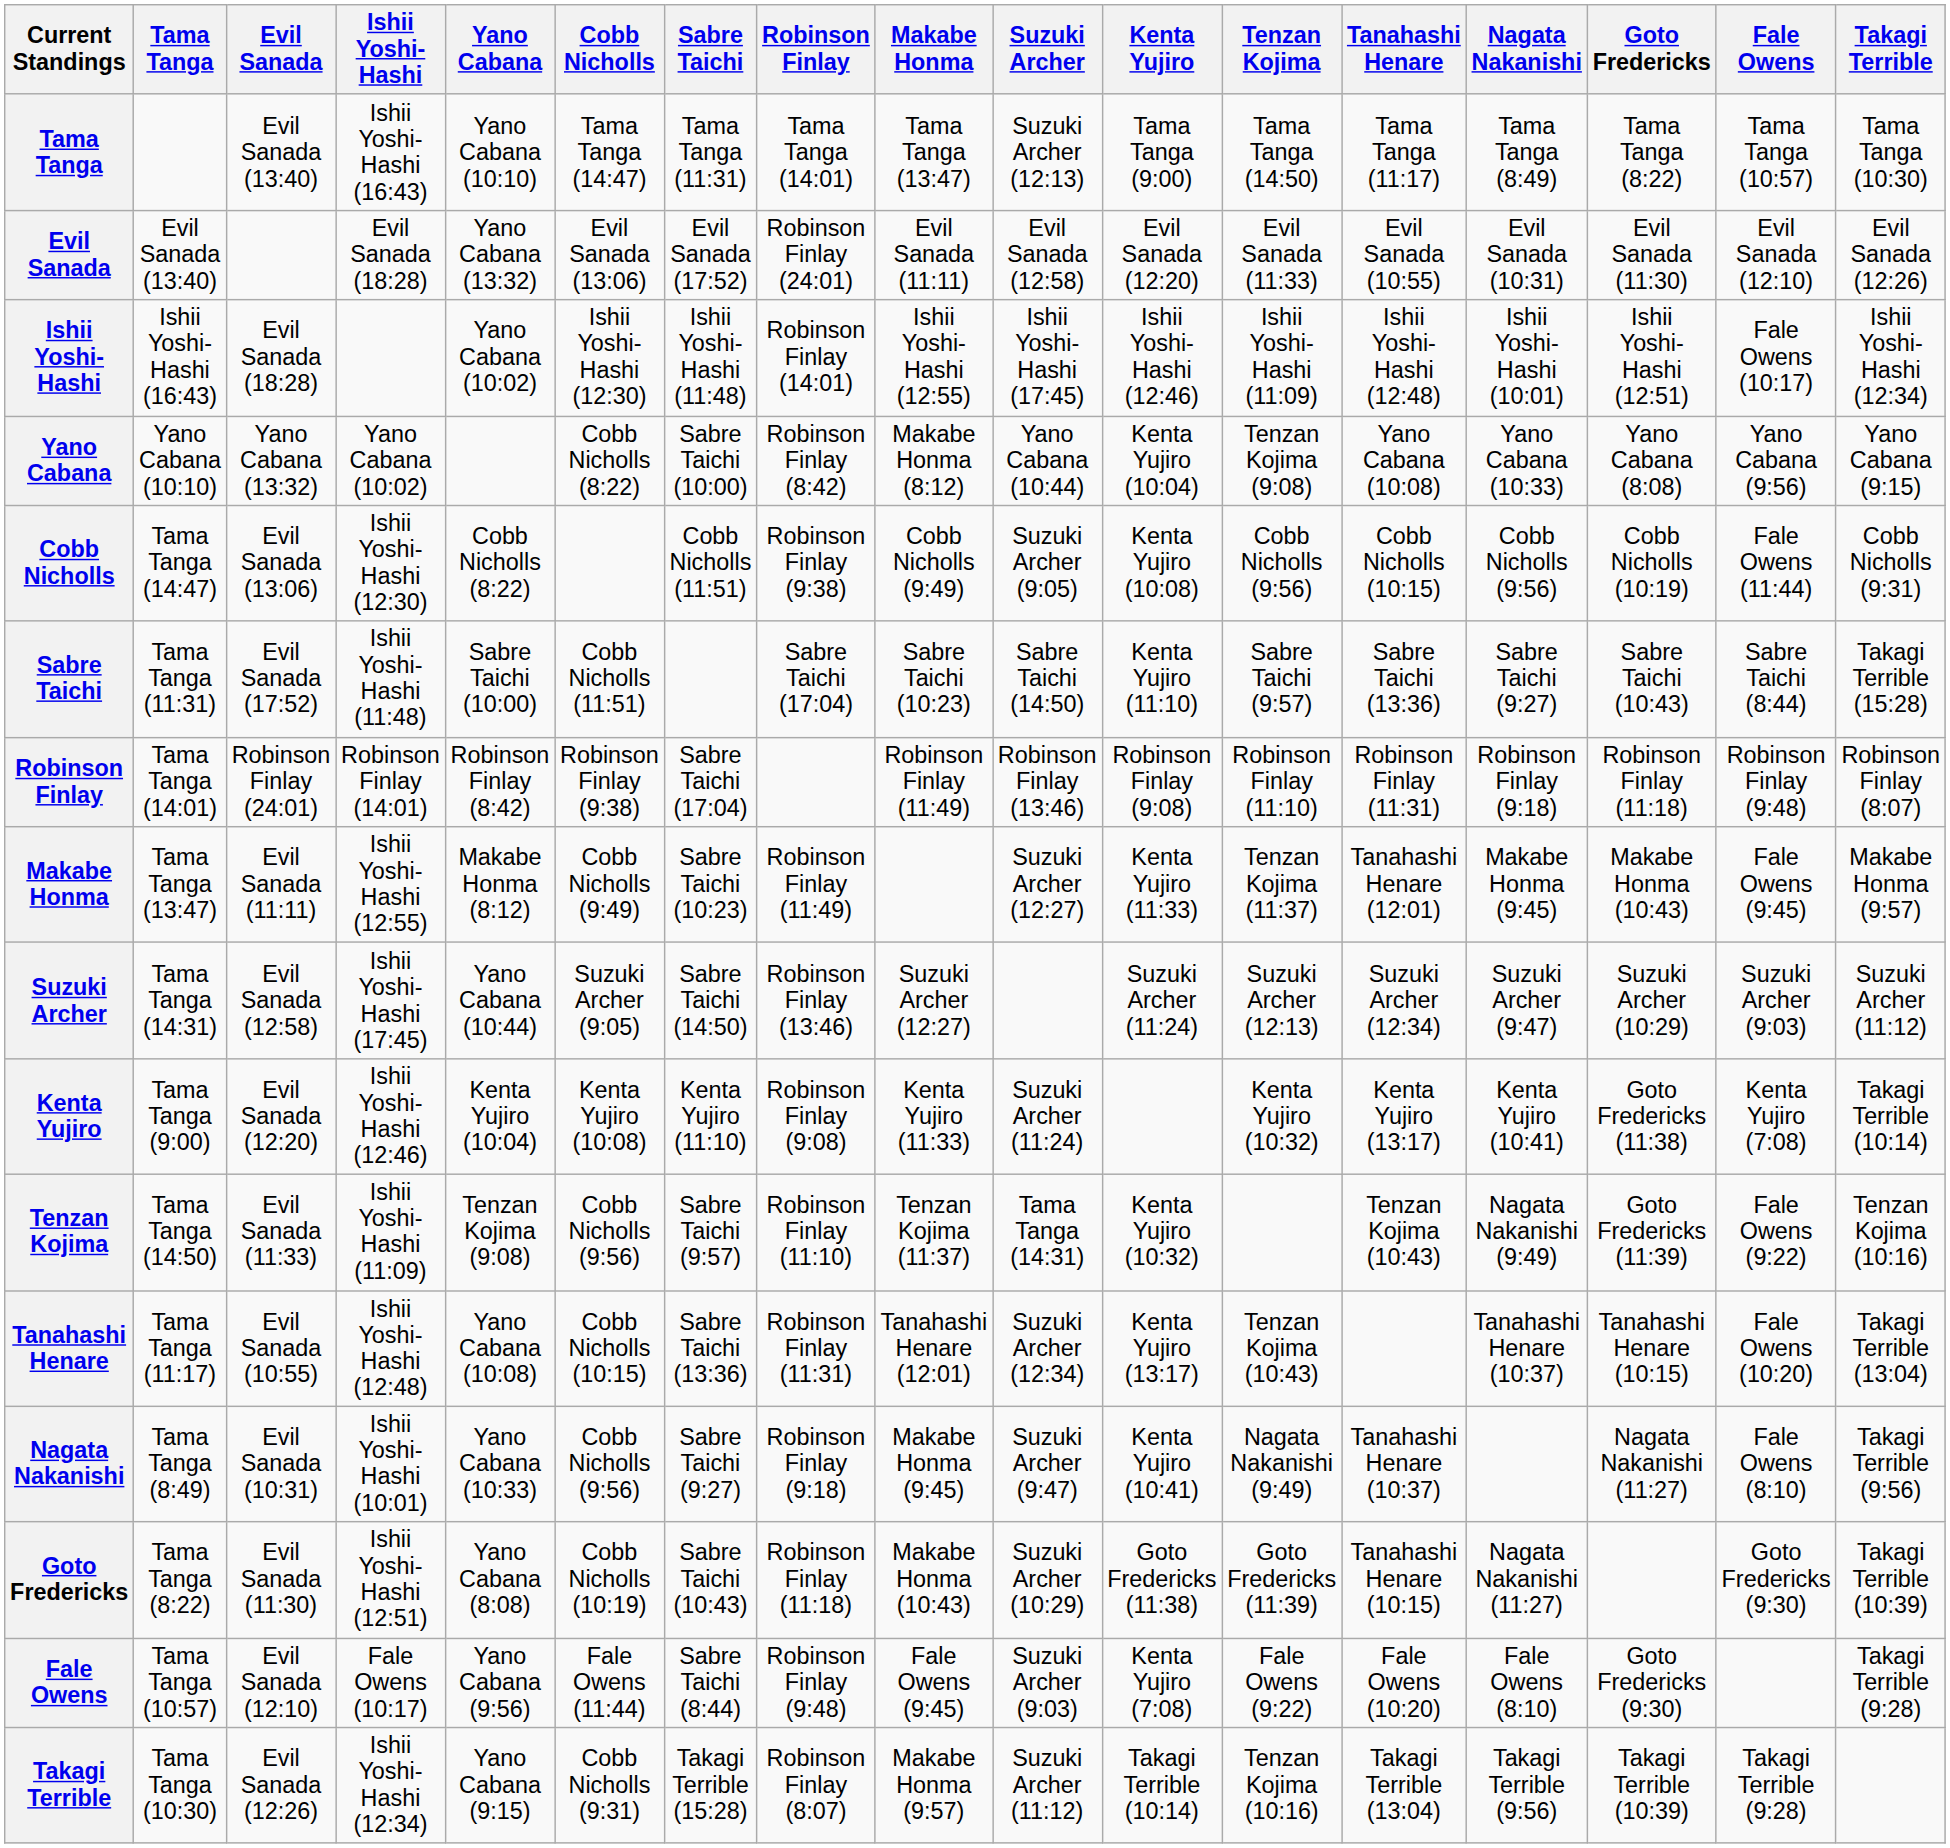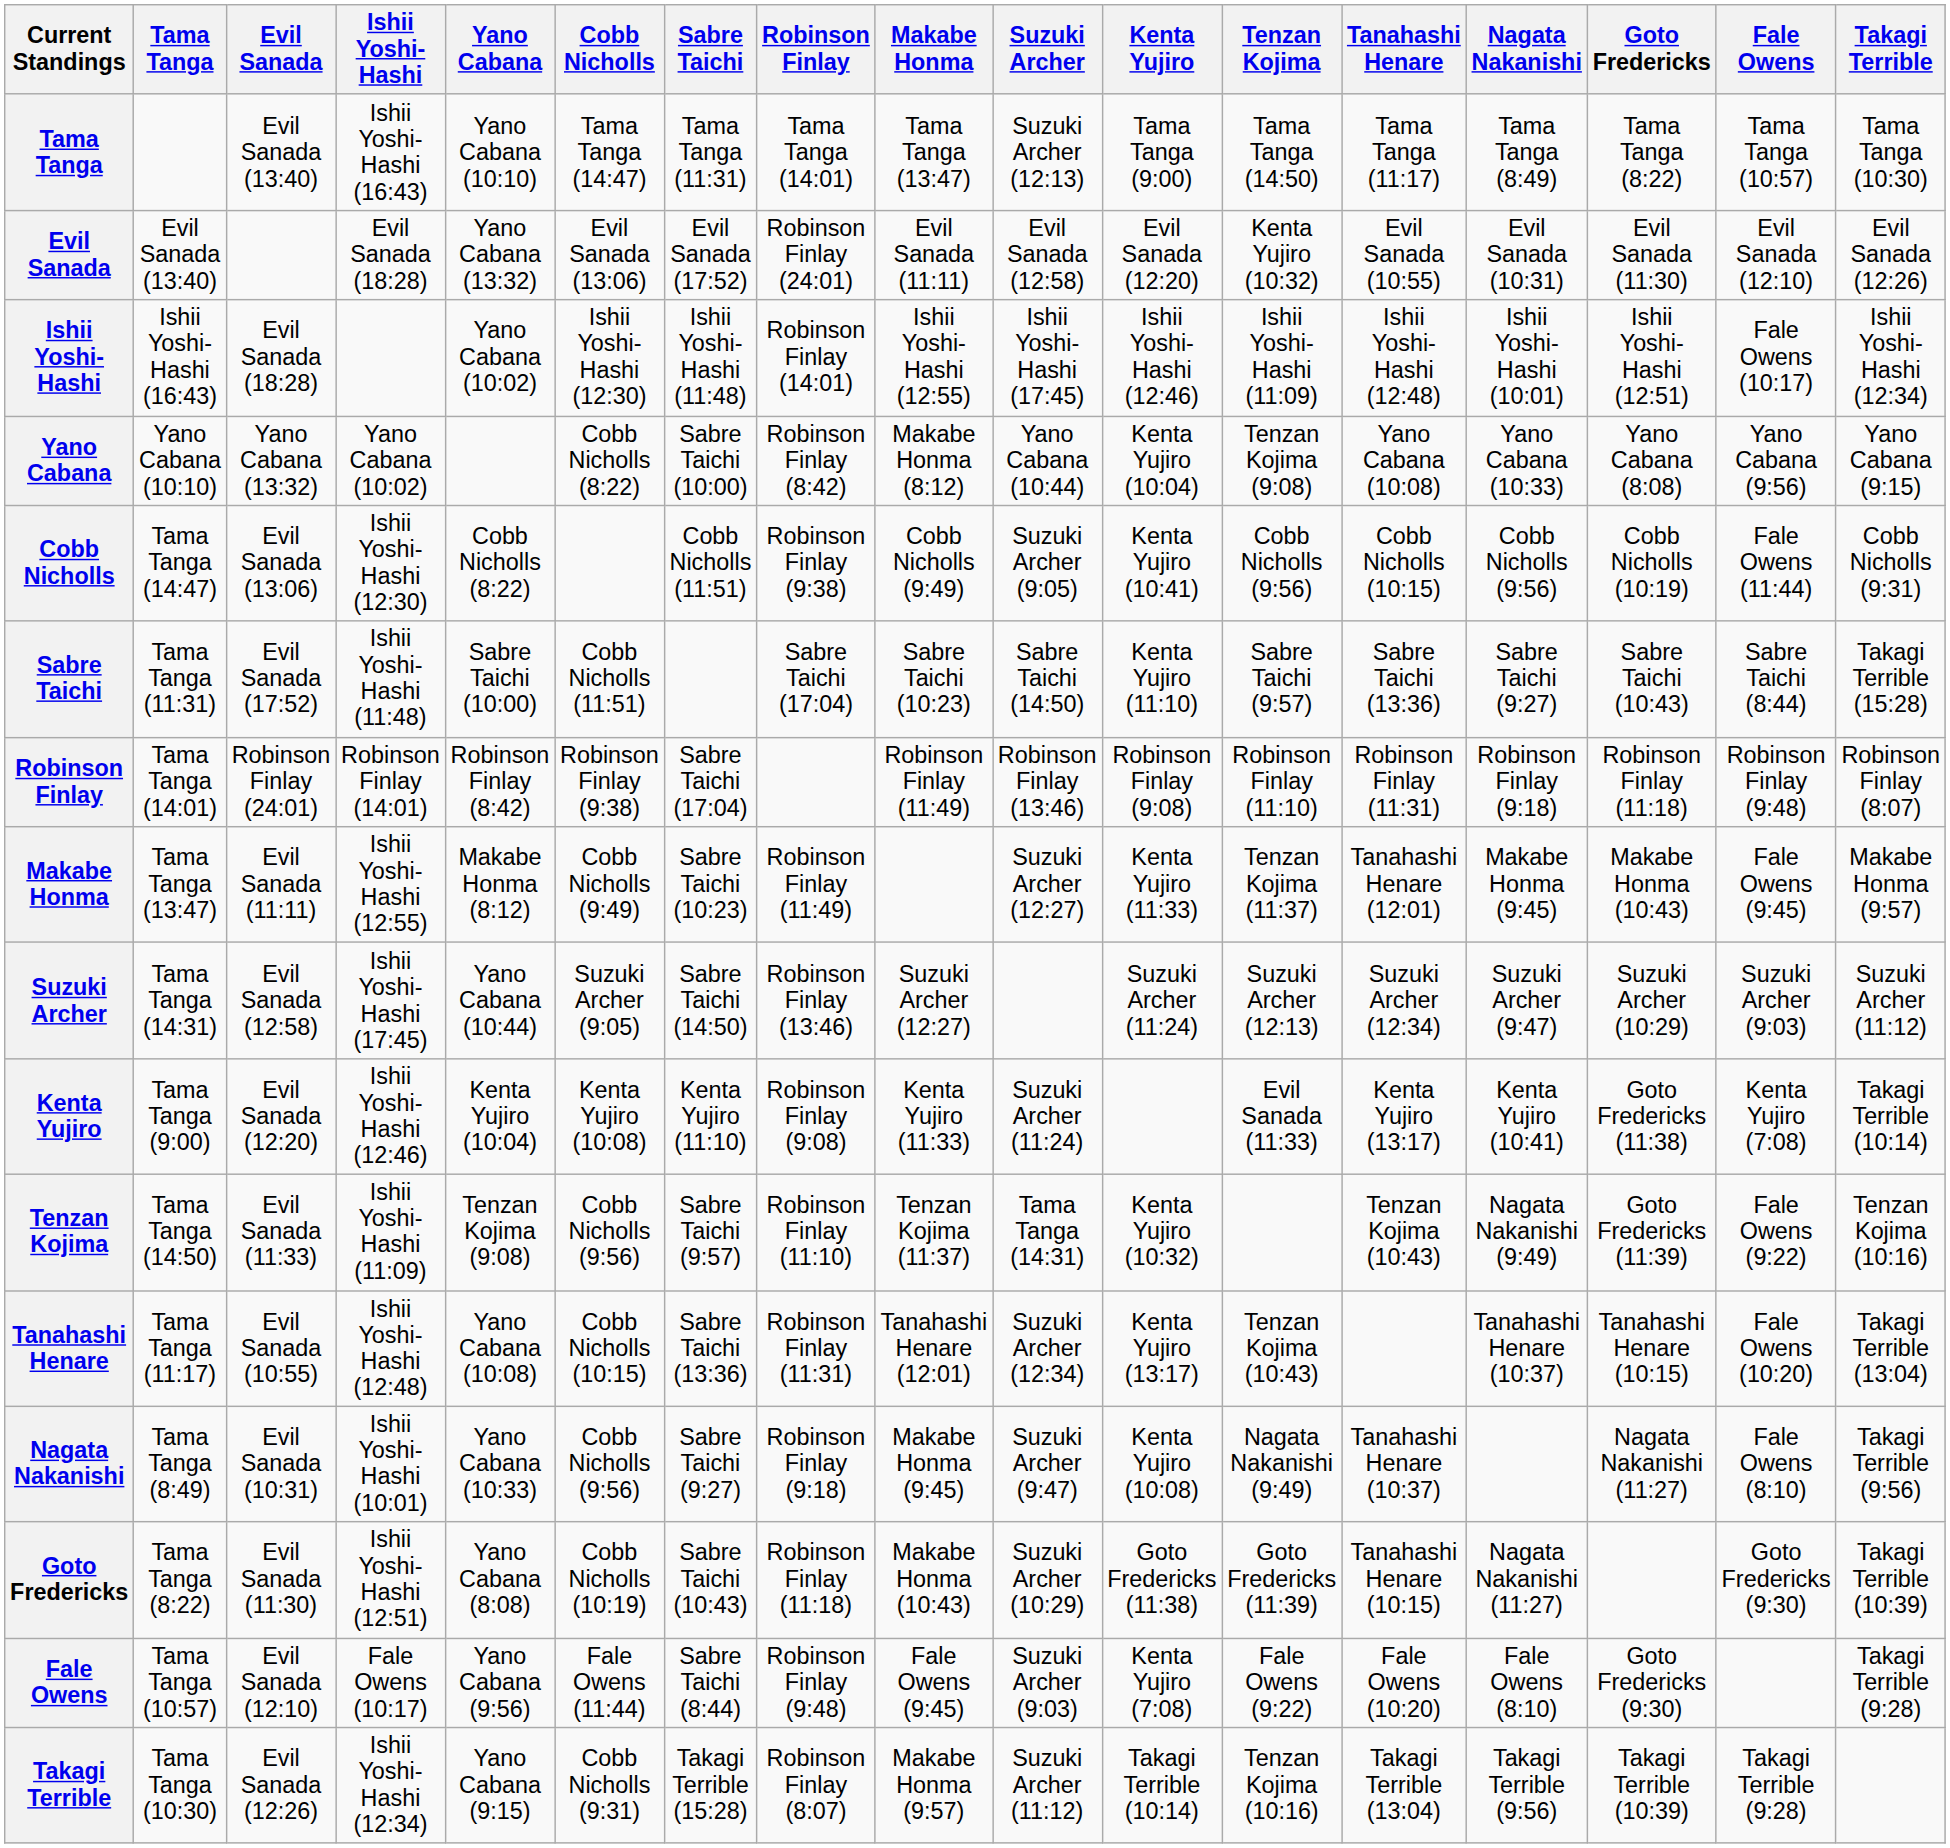row 3 | Tenzan Kojima: Evil Sanada (11:33) -> Kenta Yujiro (10:32)
row 6 | Kenta Yujiro: Kenta Yujiro (10:08) -> Kenta Yujiro (10:41)
row 11 | Tenzan Kojima: Kenta Yujiro (10:32) -> Evil Sanada (11:33)
row 14 | Kenta Yujiro: Kenta Yujiro (10:41) -> Kenta Yujiro (10:08)
